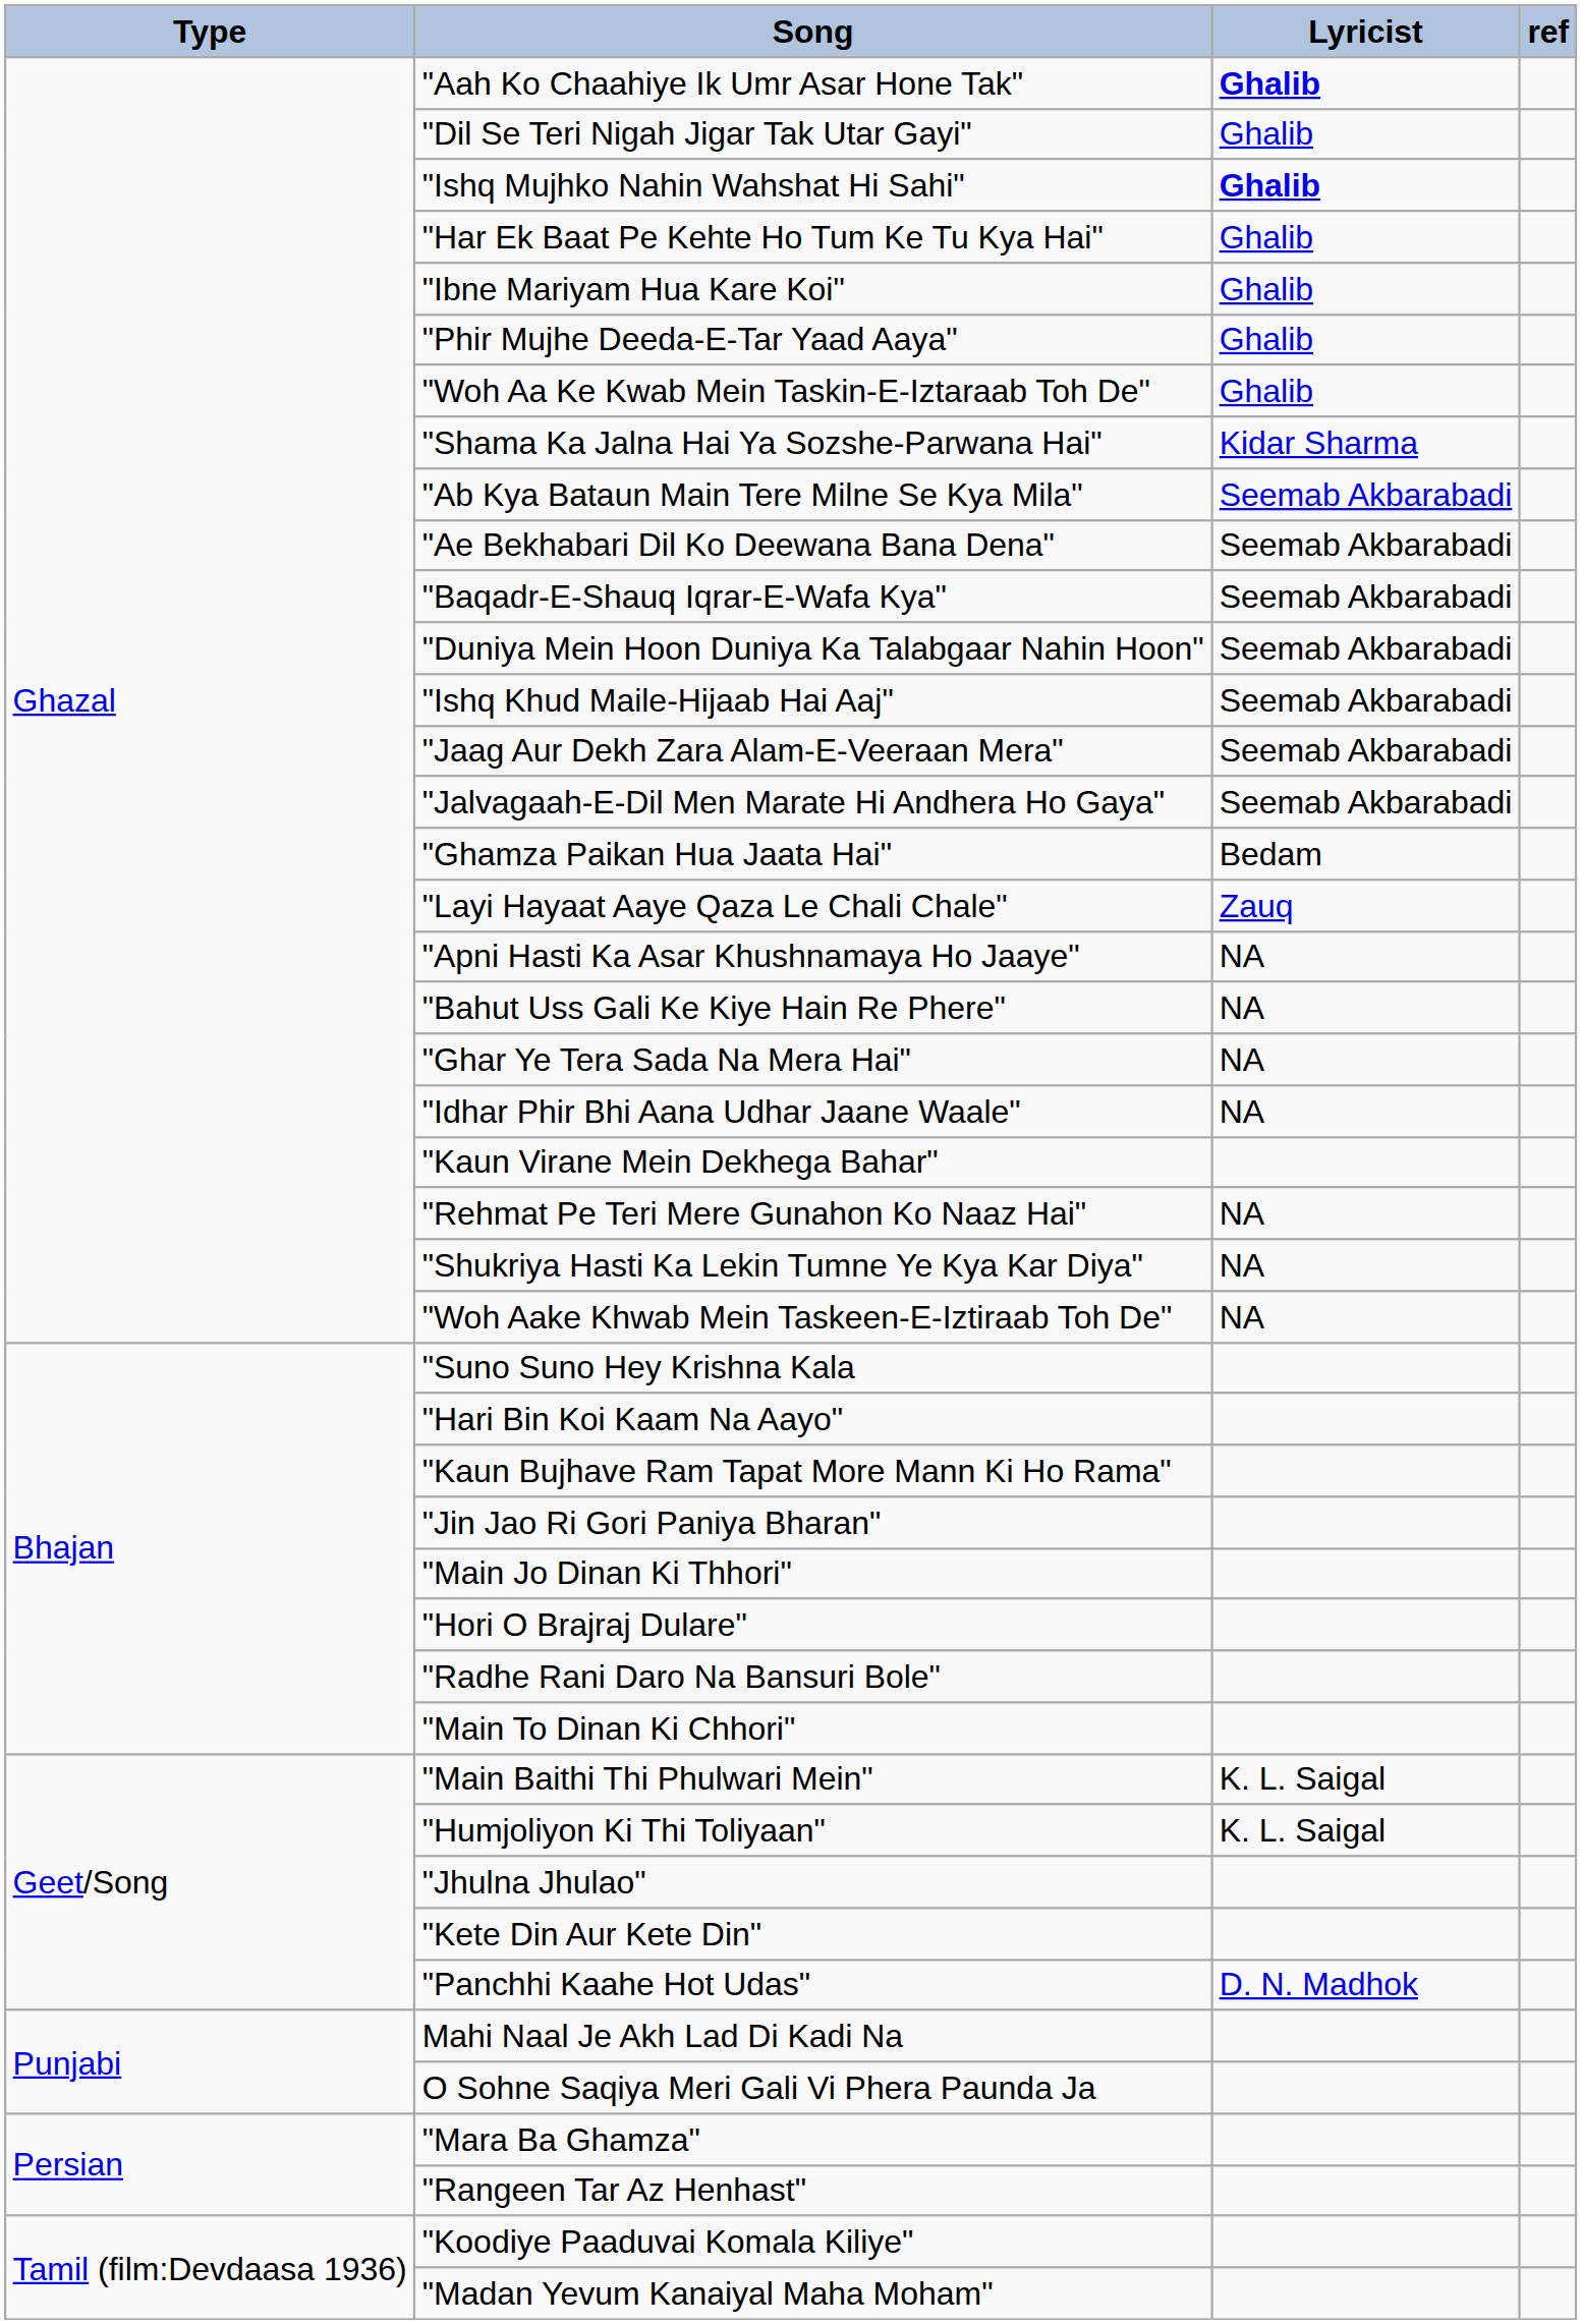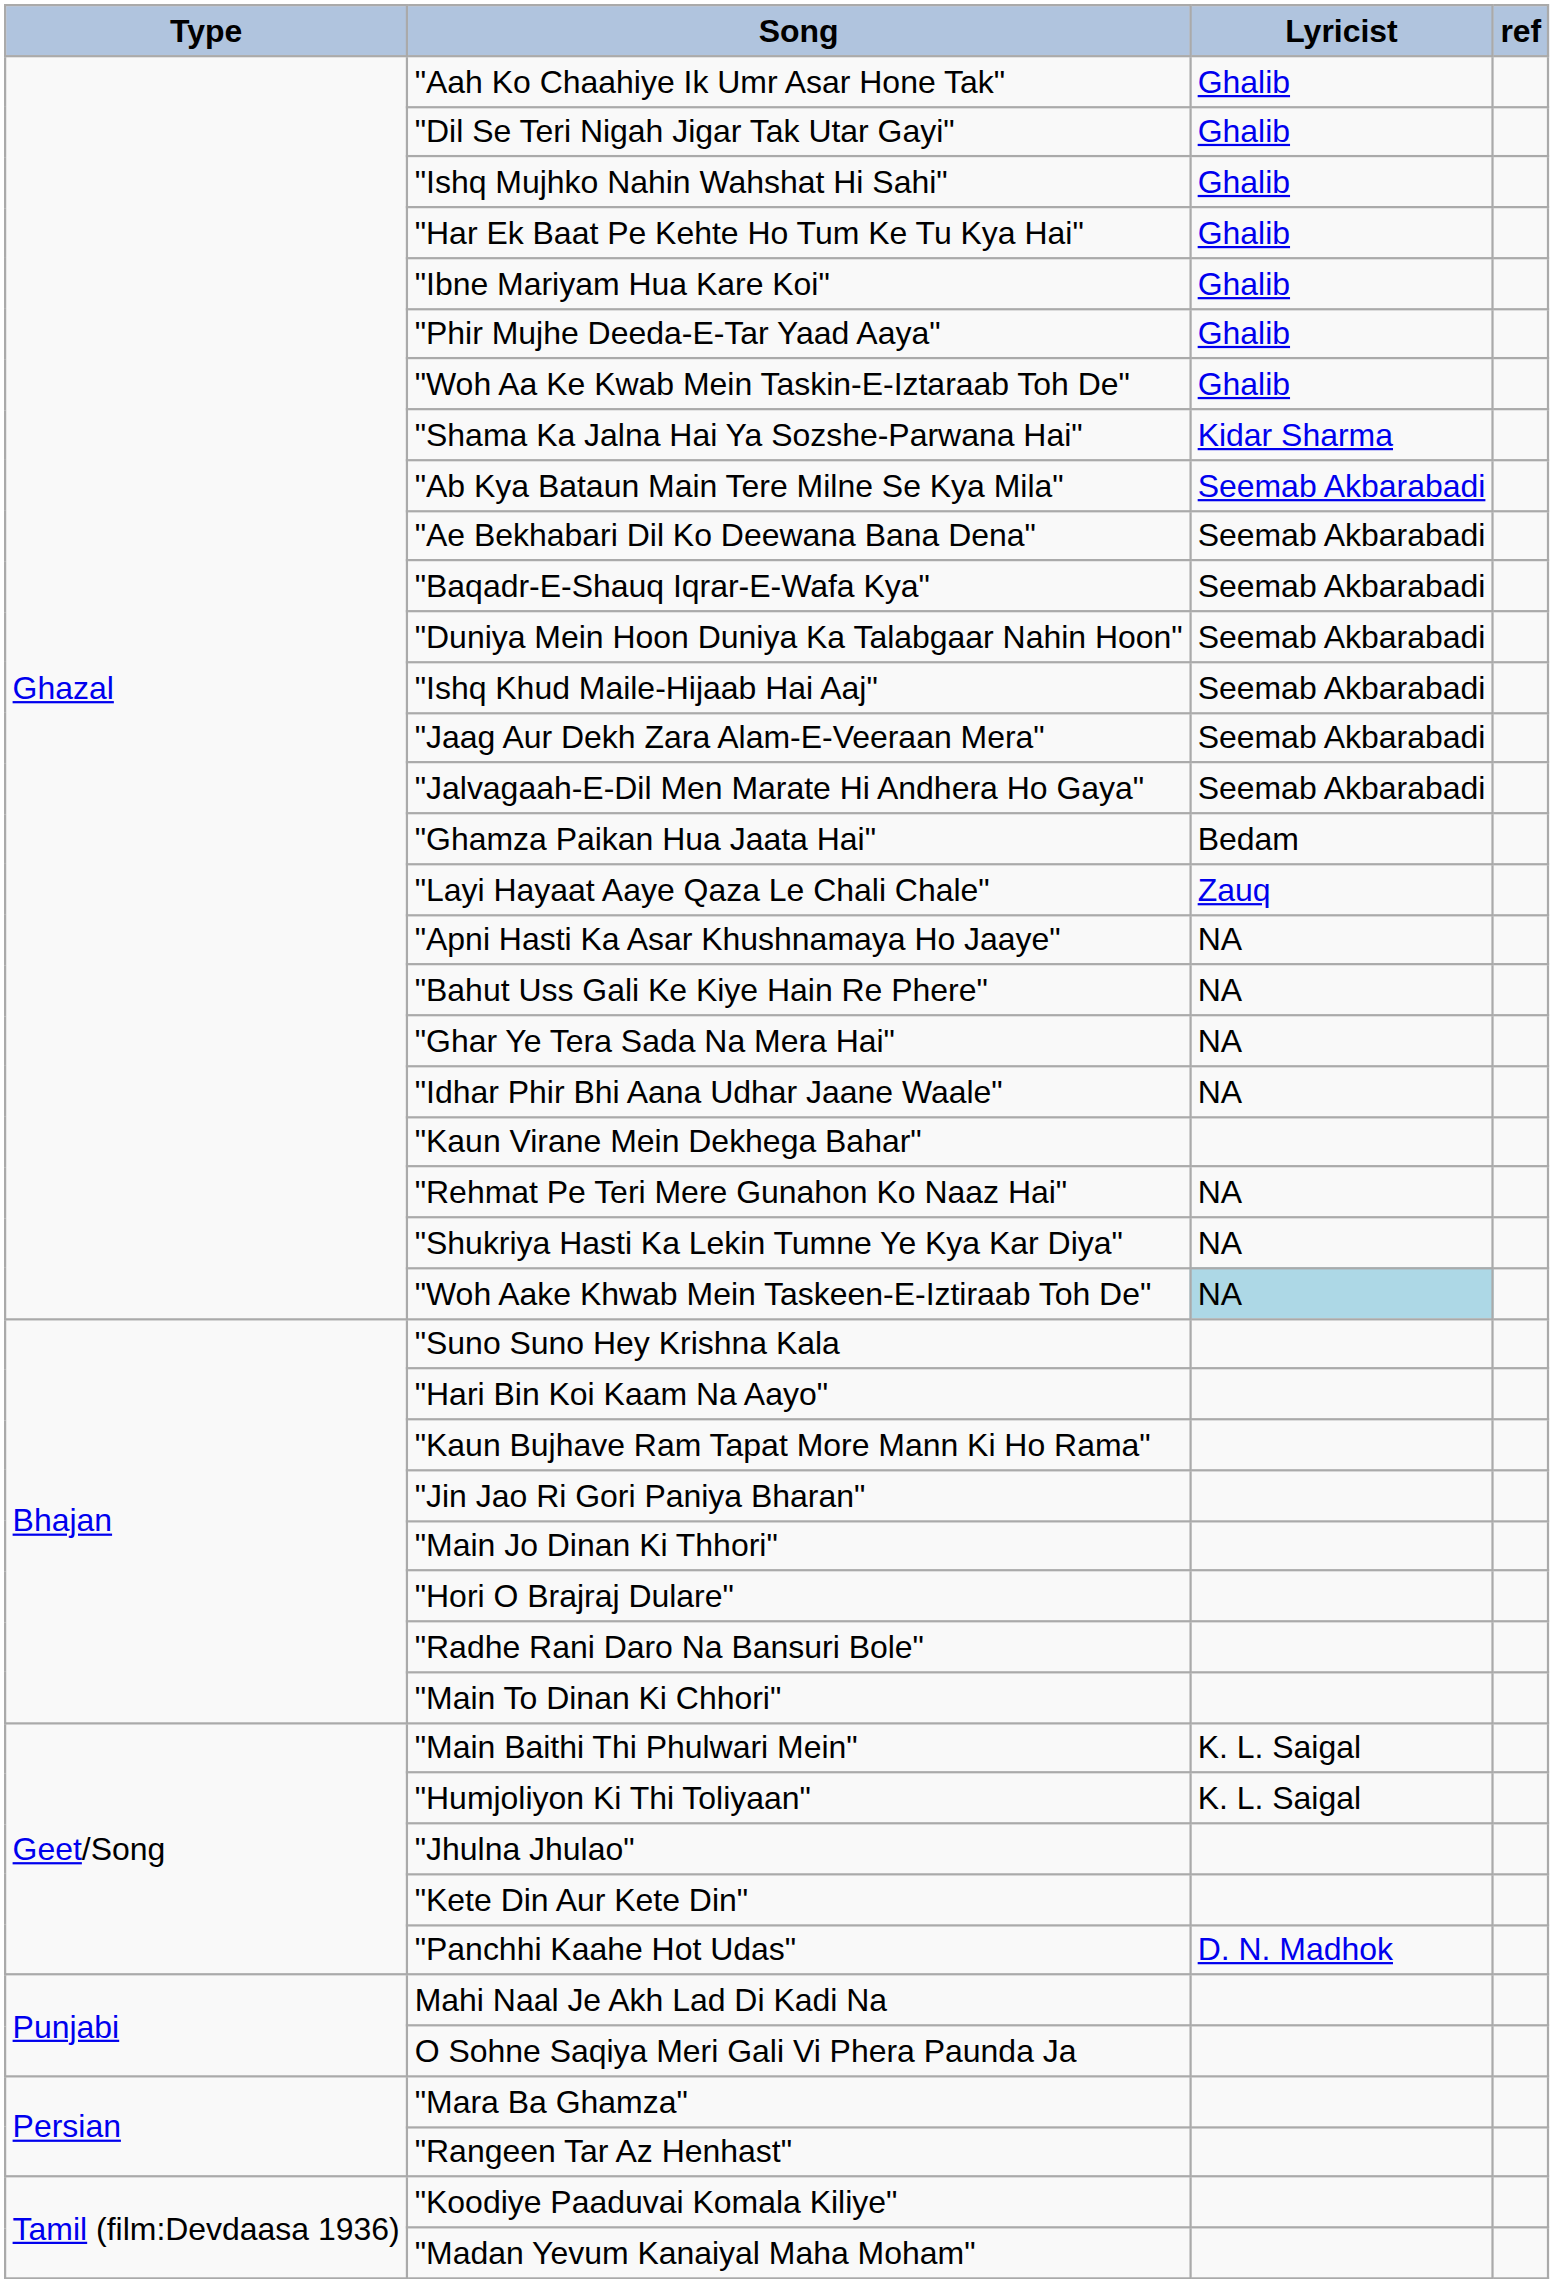"Aah Ko Chaahiye Ik Umr Asar Hone Tak" | Lyricist: bold -> normal
"Ishq Mujhko Nahin Wahshat Hi Sahi" | Lyricist: bold -> normal
"Woh Aake Khwab Mein Taskeen-E-Iztiraab Toh De" | Lyricist: no background -> lightblue background
